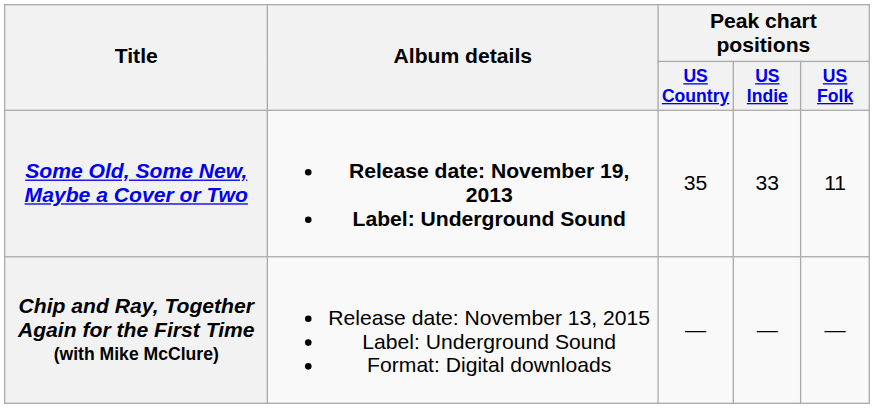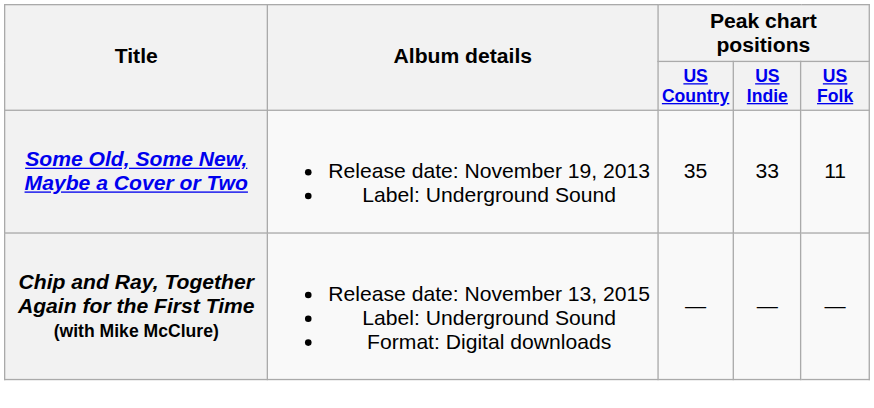Some Old, Some New, Maybe a Cover or Two | Album details: bold -> normal
